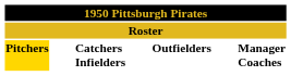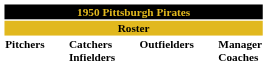Pitchers | column 1: gold background -> no background
